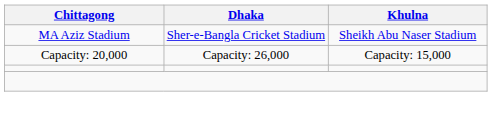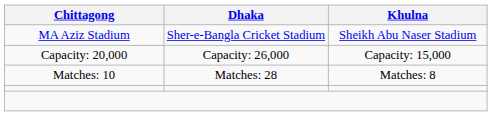+ row: Matches: 10 | Matches: 28 | Matches: 8
